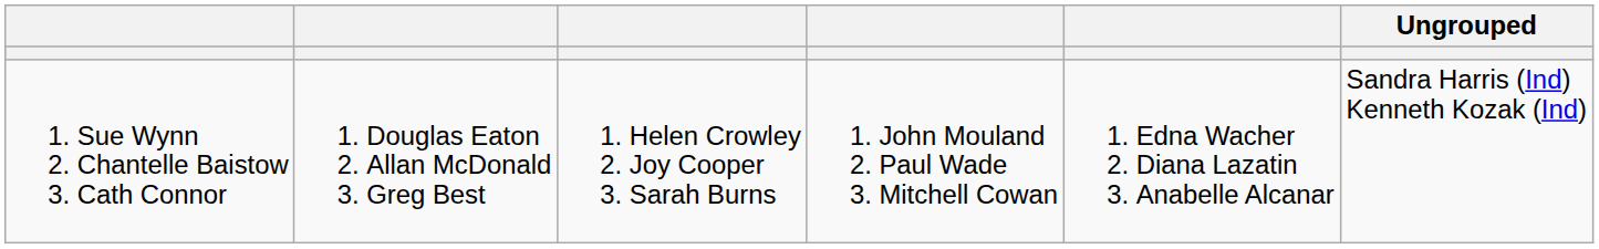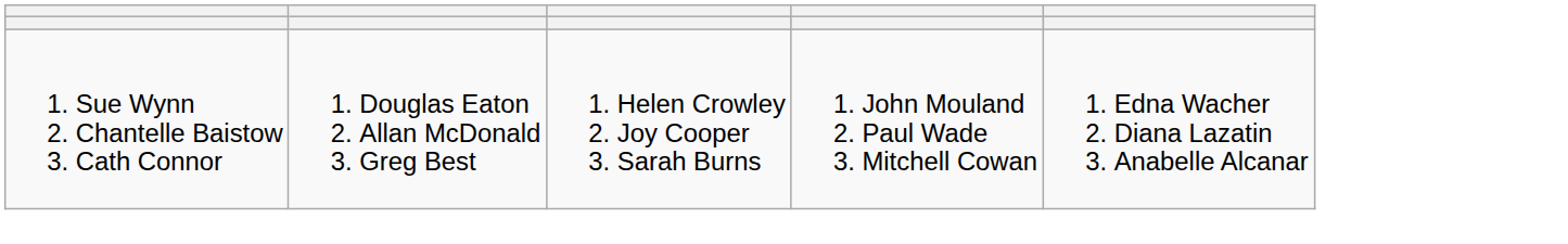- column: Ungrouped | Sandra Harris (Ind) Kenneth Kozak (Ind)
